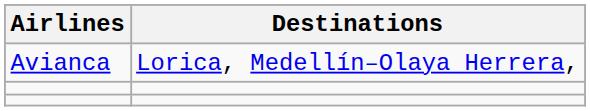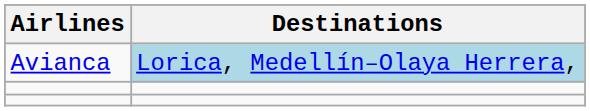row 2 | Destinations: no background -> lightblue background
